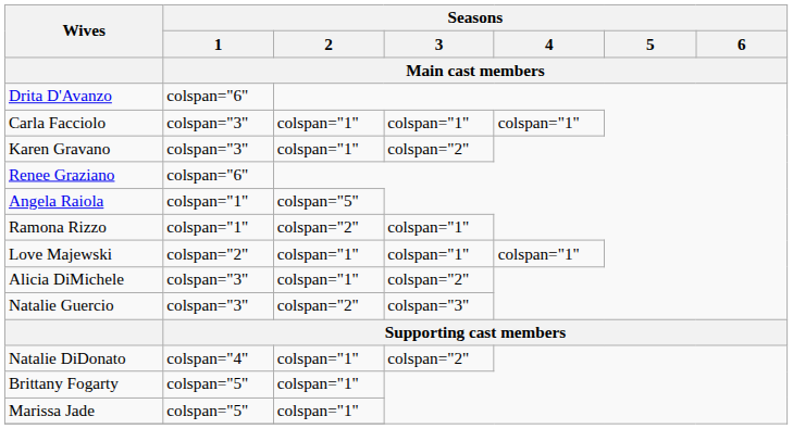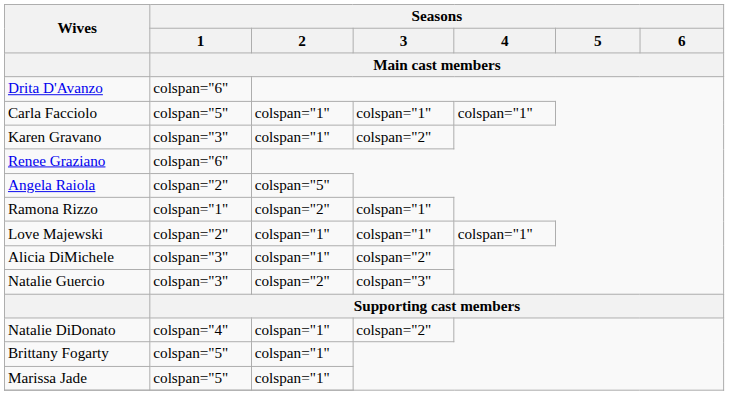Carla Facciolo | Seasons / 1 / Main cast members: colspan="3" -> colspan="5"
Angela Raiola | Seasons / 1 / Main cast members: colspan="1" -> colspan="2"
